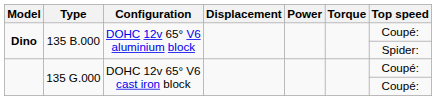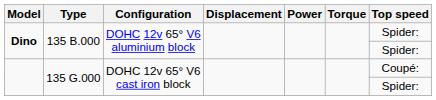row 2 | Top speed: Coupé: -> Spider:
row 5 | Top speed: Coupé: -> Spider:
